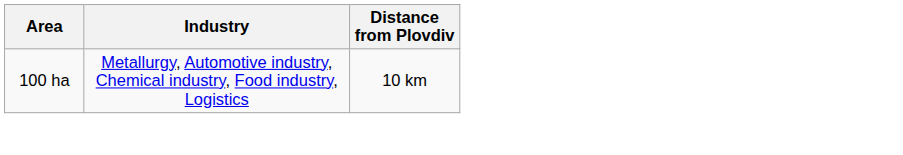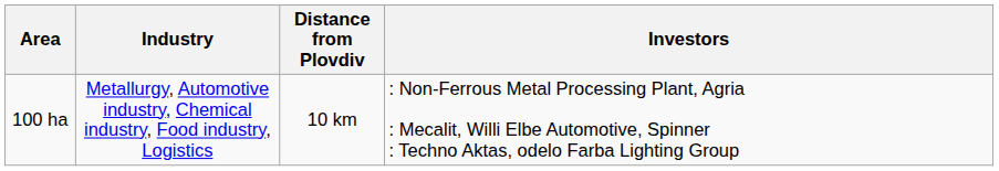+ column: Investors | : Non-Ferrous Metal Processing Plant, Agria : Mecalit, Willi Elbe Automotive, Spinner : Techno Aktas, odelo Farba Lighting Group
